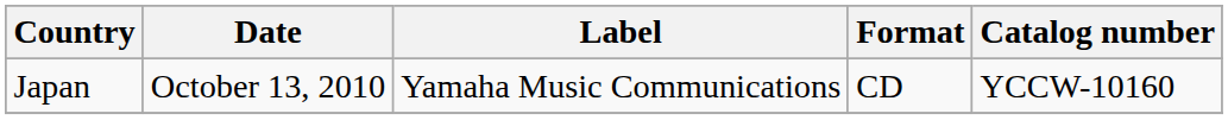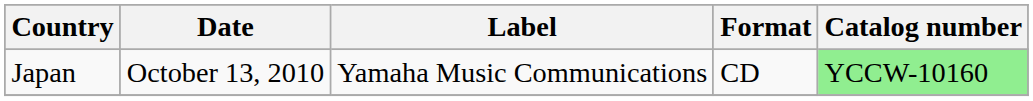Japan | Catalog number: no background -> lightgreen background
